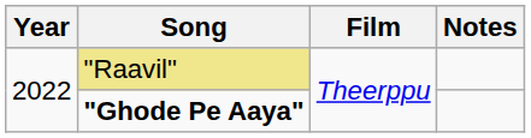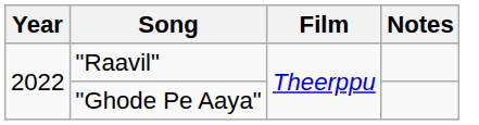"Raavil" | Song: khaki background -> no background
"Ghode Pe Aaya" | Song: bold -> normal
